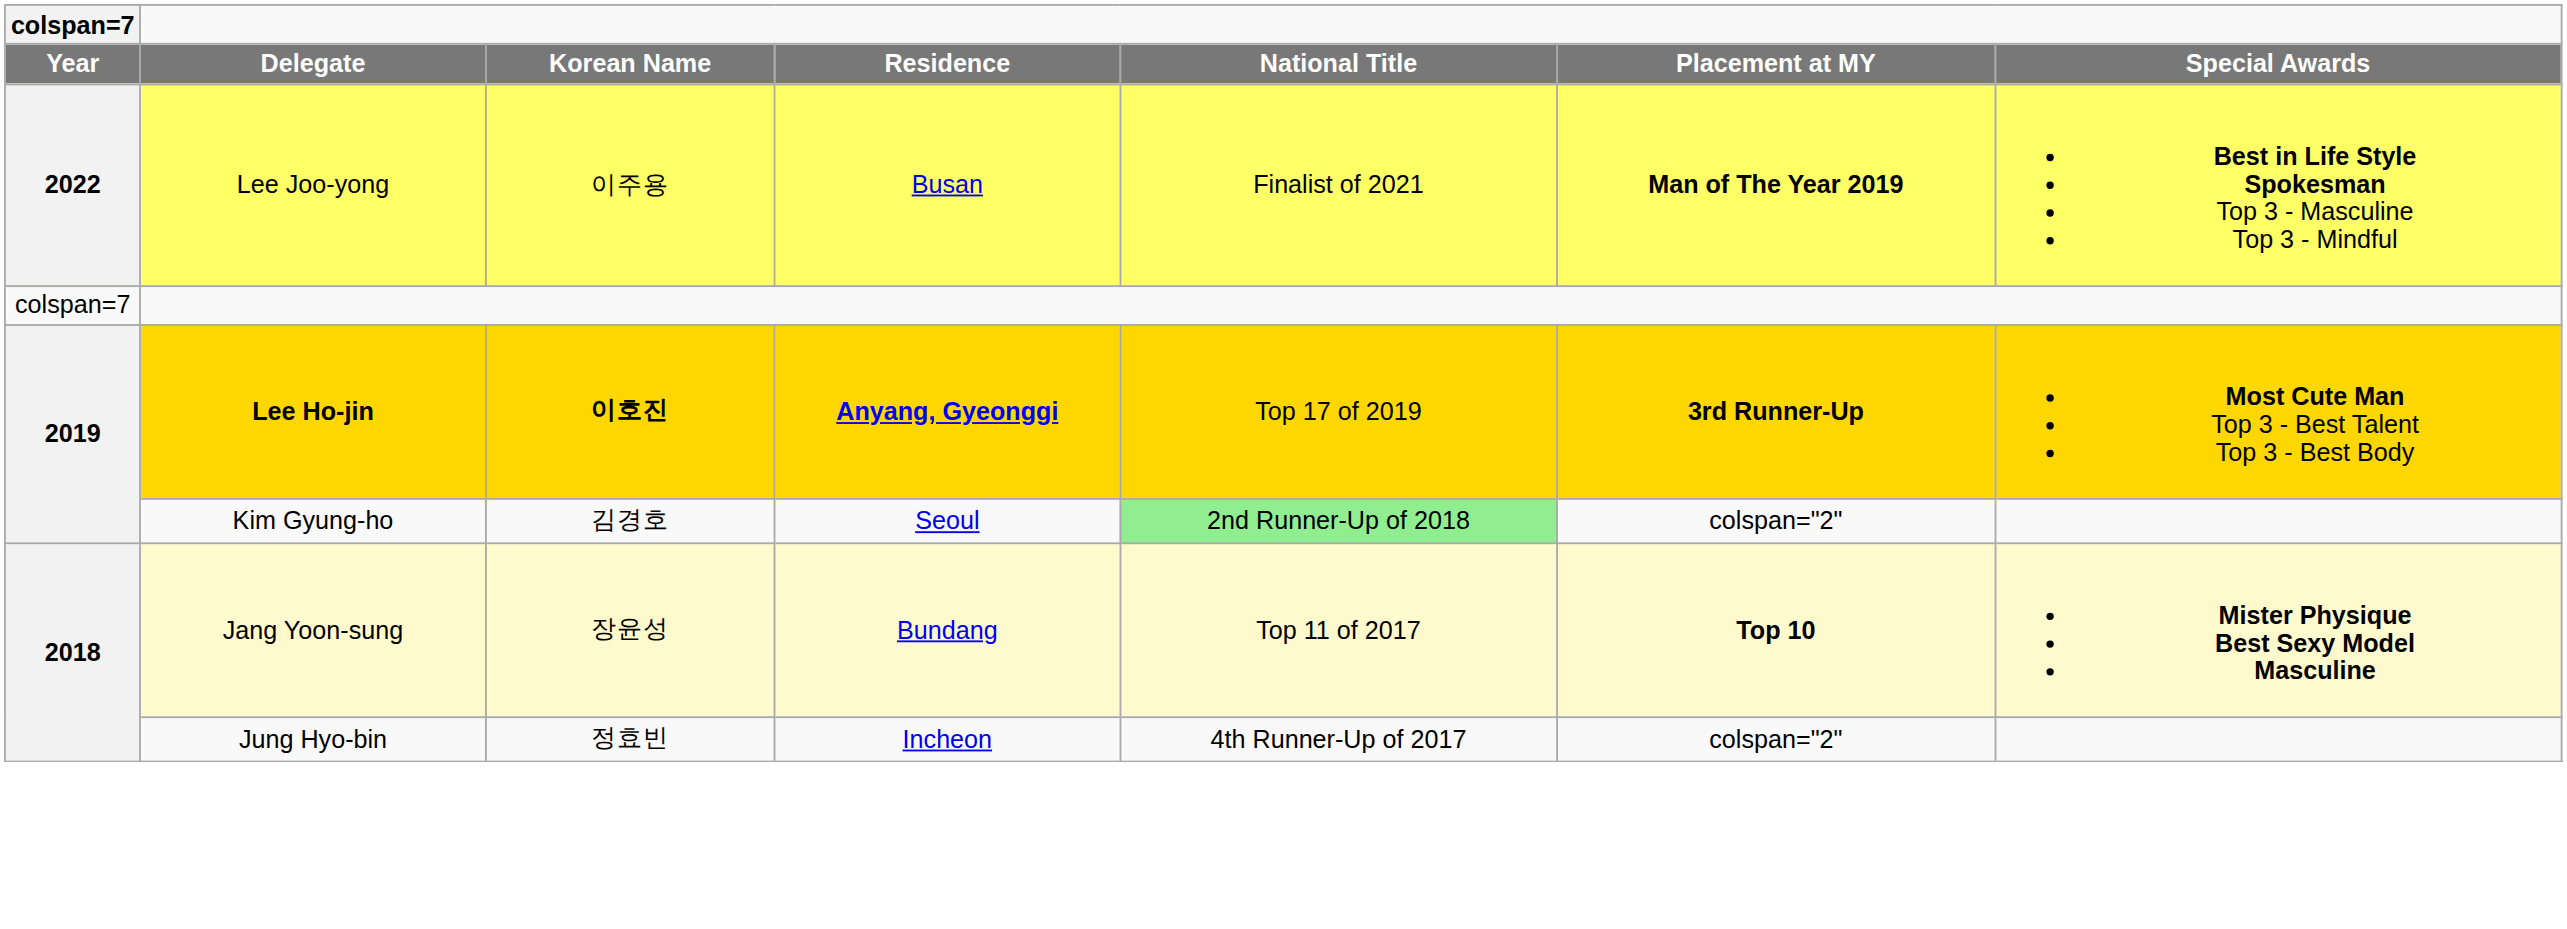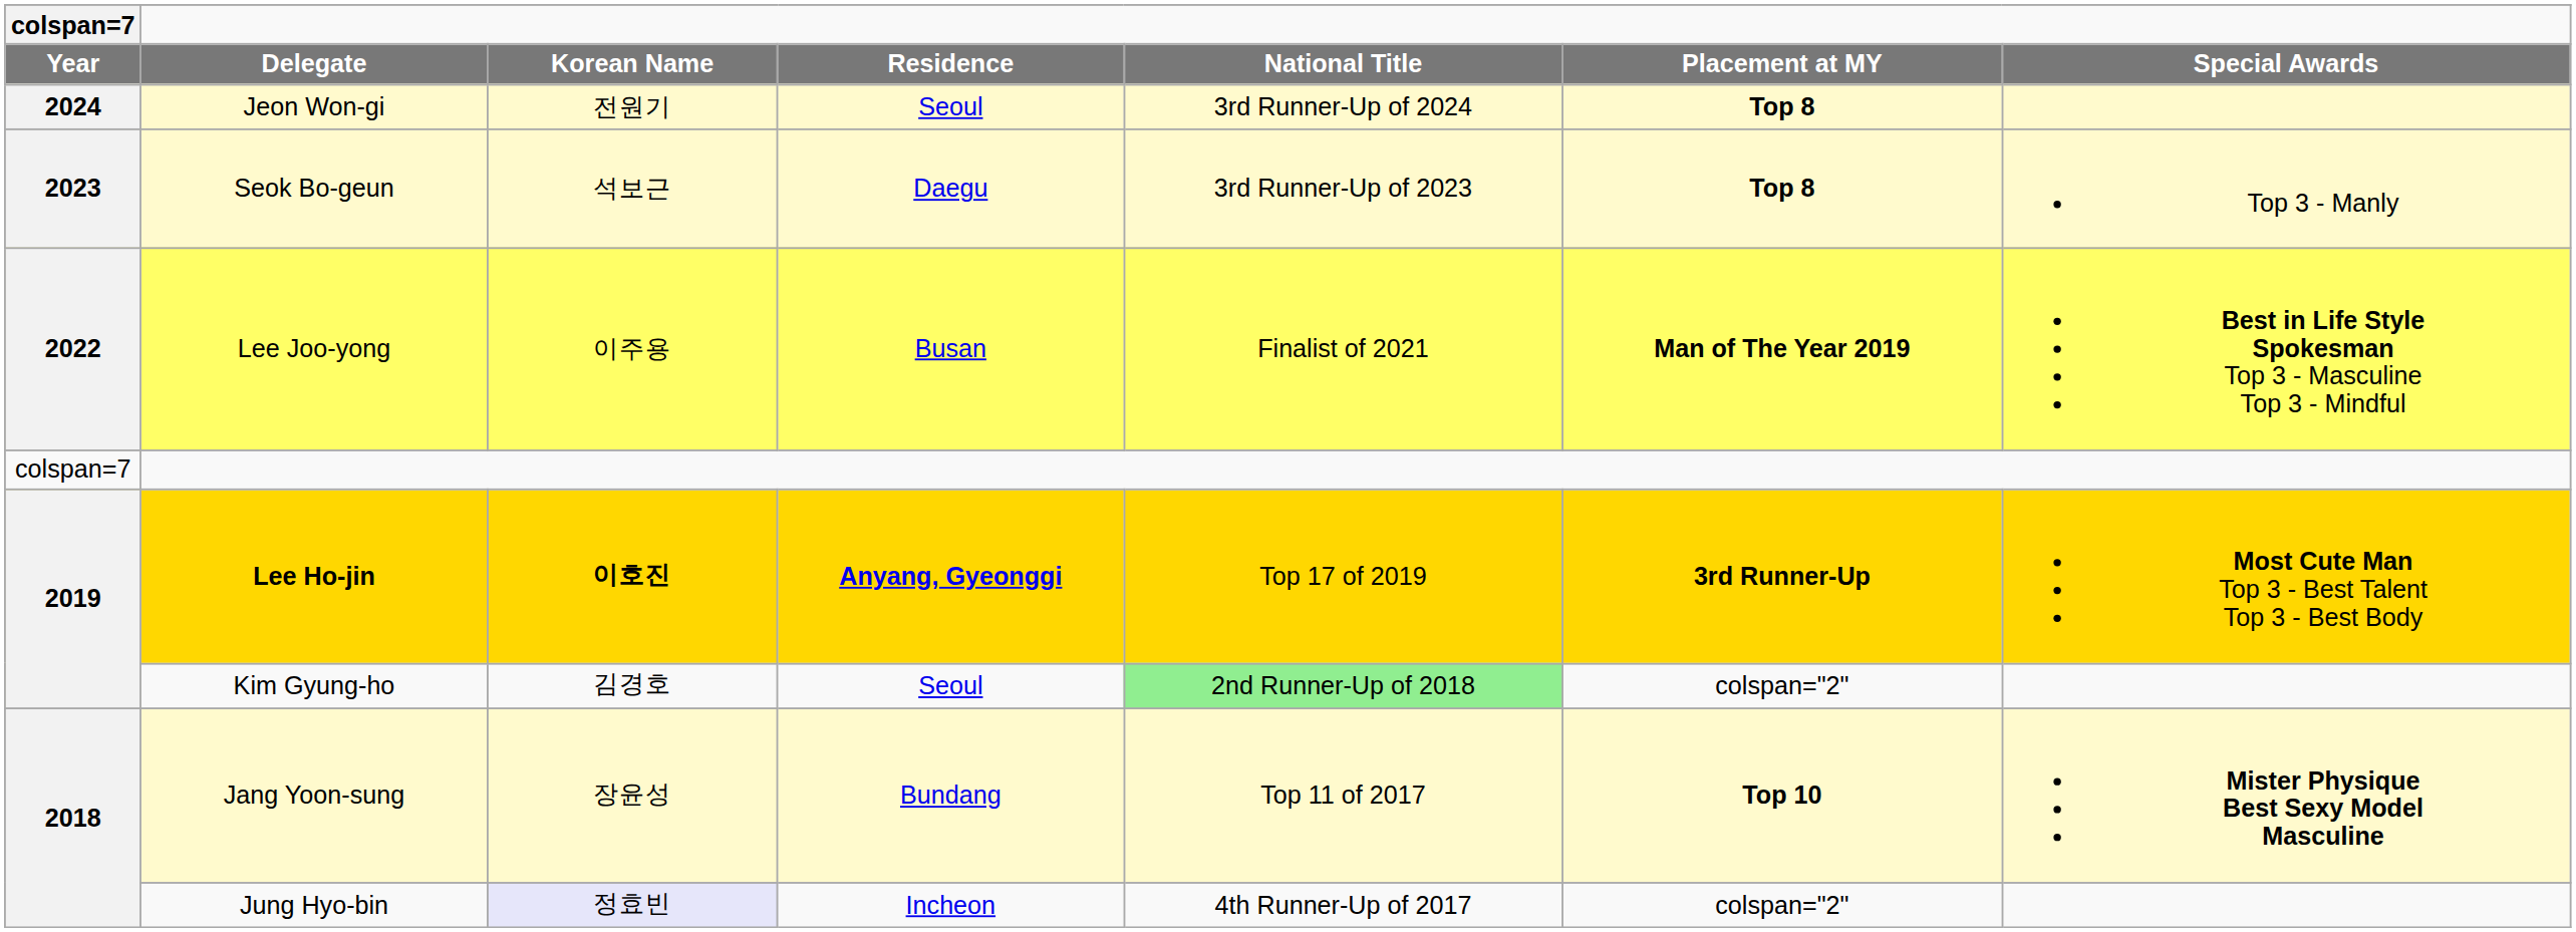+ row: 2024 | Jeon Won-gi | 전원기 | Seoul | 3rd Runner-Up of 2024 | Top 8
+ row: 2023 | Seok Bo-geun | 석보근 | Daegu | 3rd Runner-Up of 2023 | Top 8 | Top 3 - Manly
Jung Hyo-bin | Korean Name: no background -> lavender background
